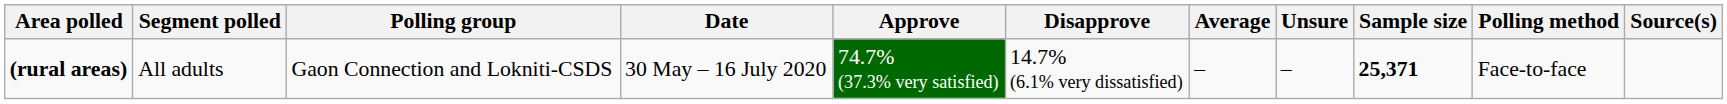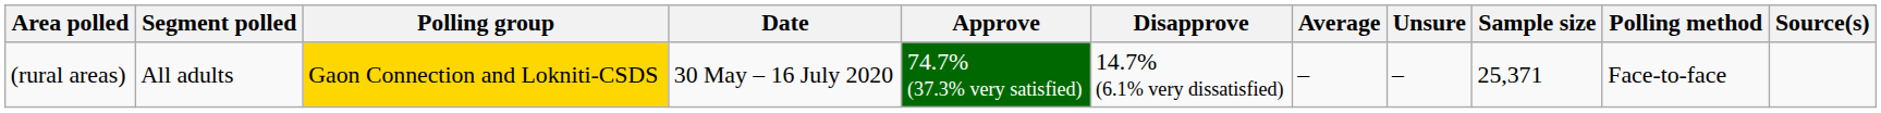row 2 | Area polled: bold -> normal
row 2 | Polling group: no background -> gold background
row 2 | Sample size: bold -> normal
